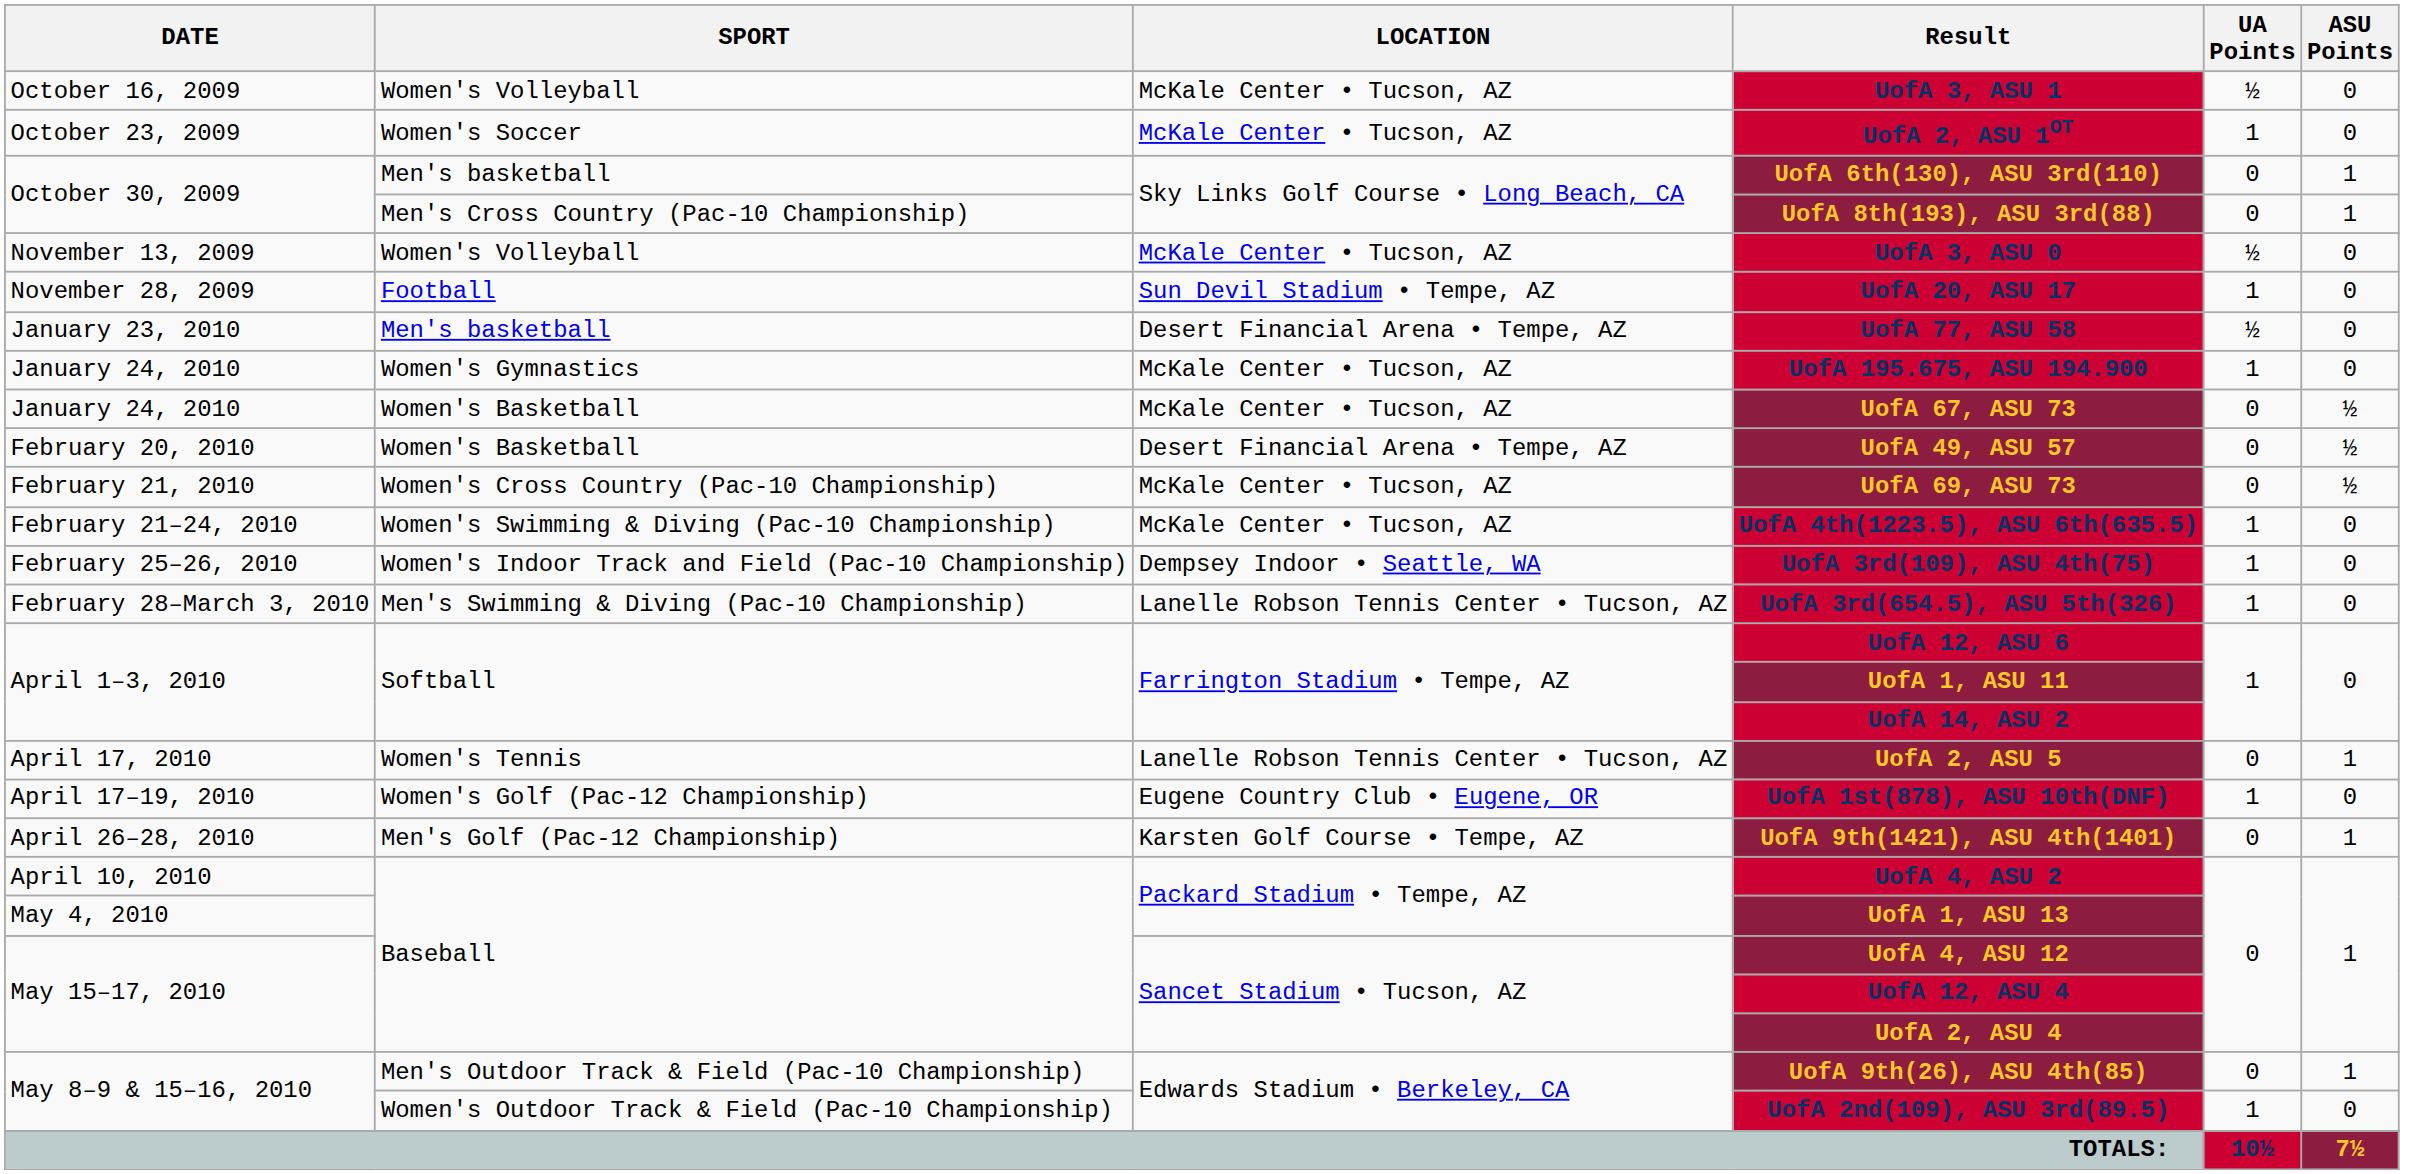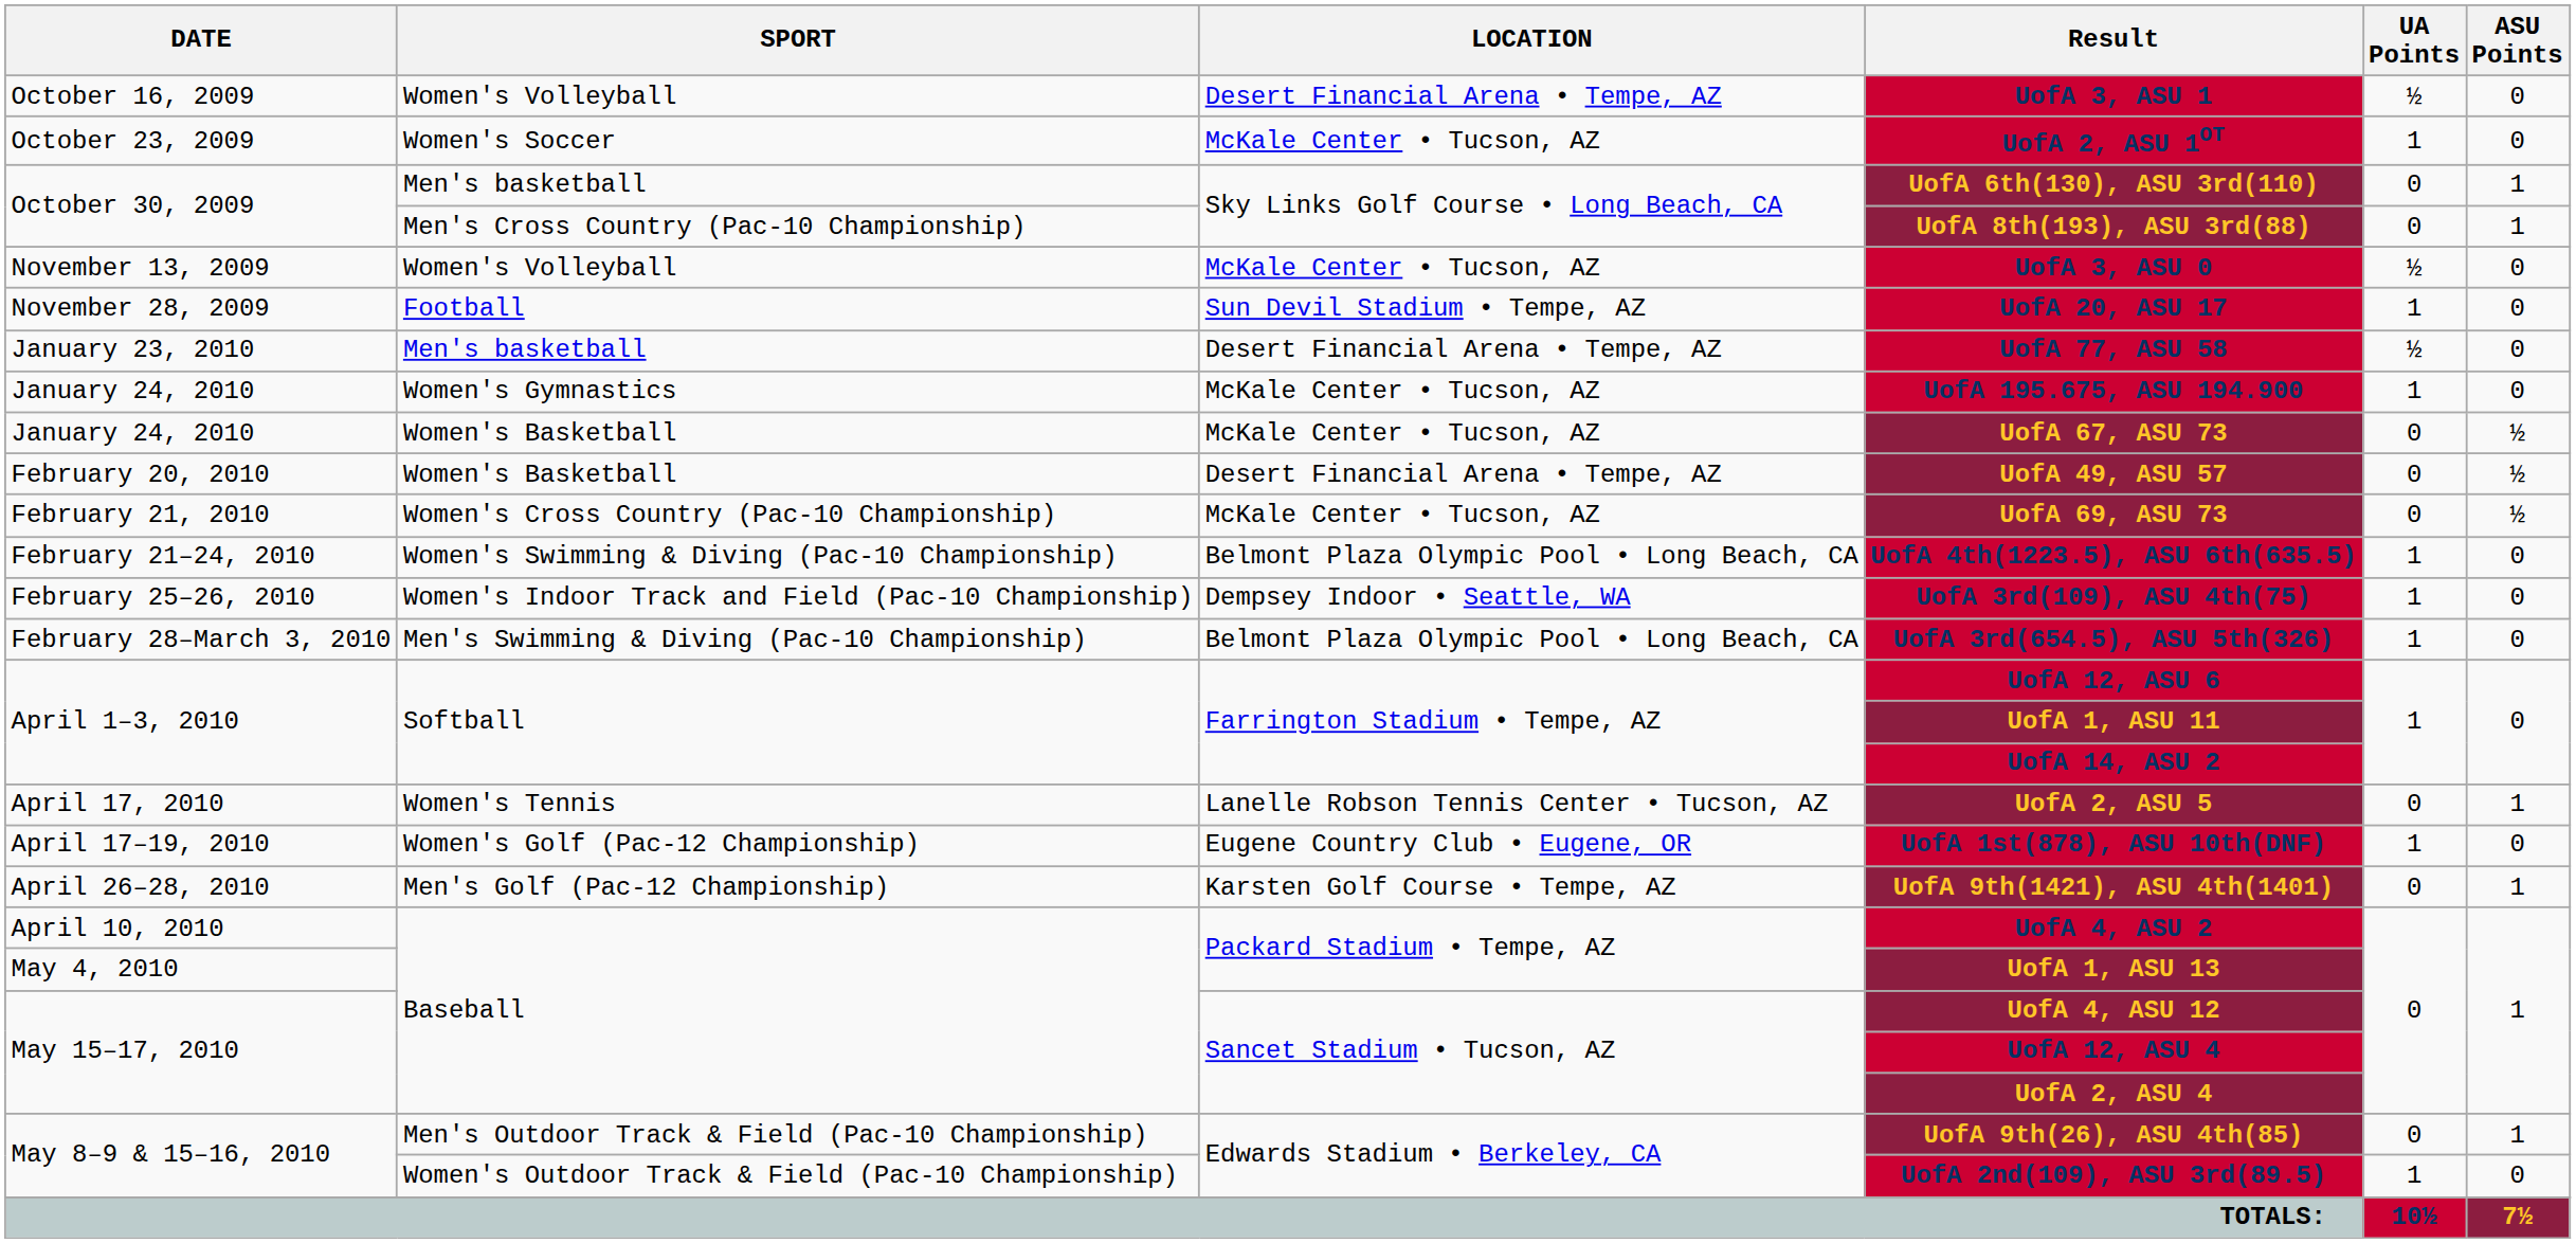UofA 3, ASU 1 | LOCATION: McKale Center • Tucson, AZ -> Desert Financial Arena • Tempe, AZ
UofA 4th(1223.5), ASU 6th(635.5) | LOCATION: McKale Center • Tucson, AZ -> Belmont Plaza Olympic Pool • Long Beach, CA
UofA 3rd(654.5), ASU 5th(326) | LOCATION: Lanelle Robson Tennis Center • Tucson, AZ -> Belmont Plaza Olympic Pool • Long Beach, CA
